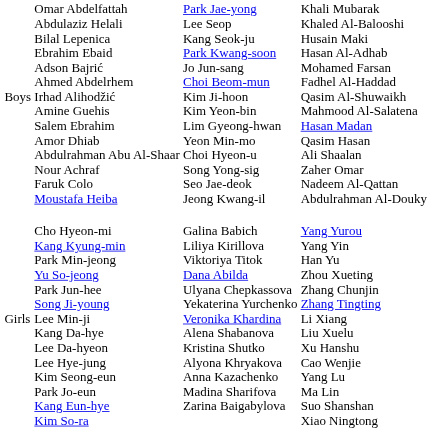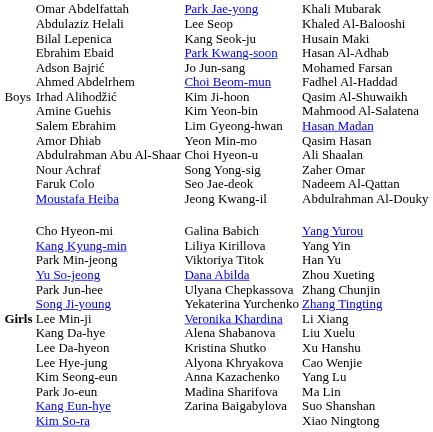Girls | column 1: normal -> bold
